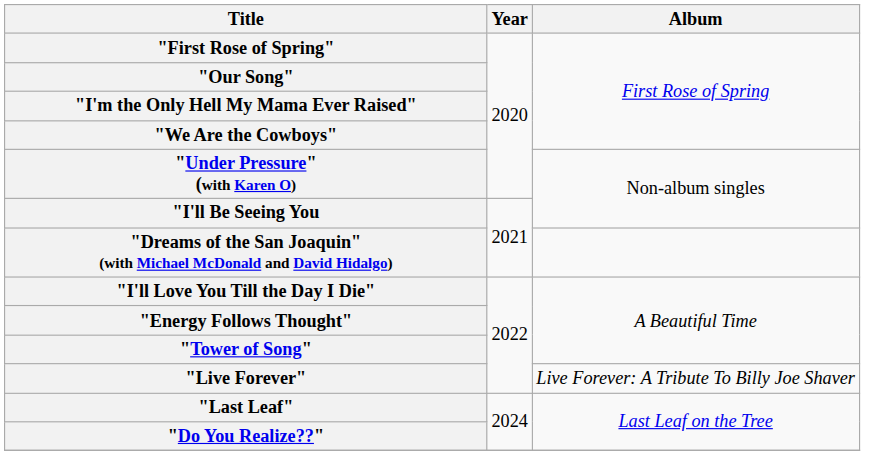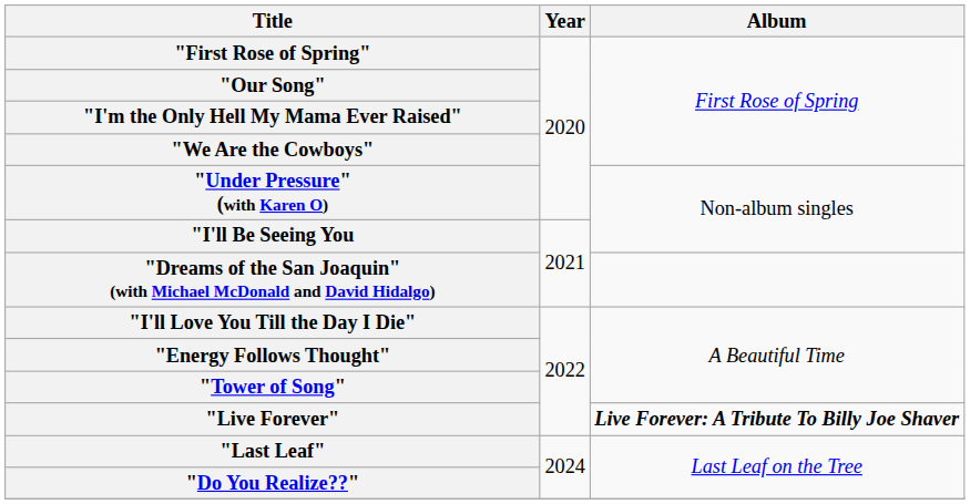"Live Forever" | Album: normal -> bold
